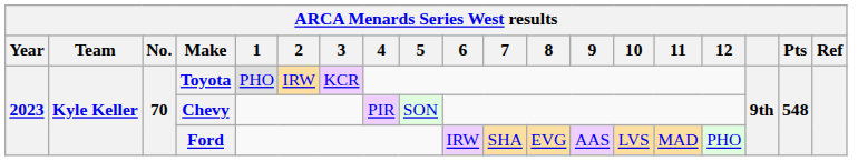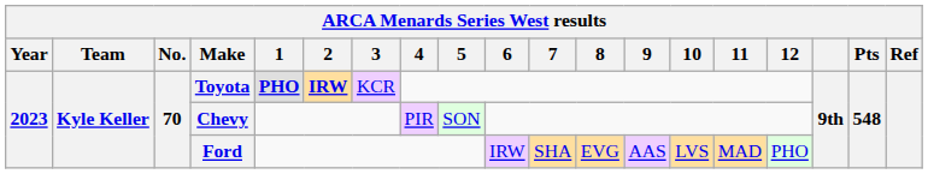Toyota | 1: normal -> bold
Toyota | 2: normal -> bold
